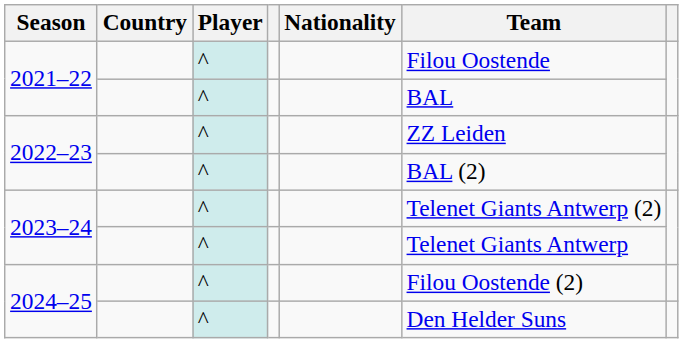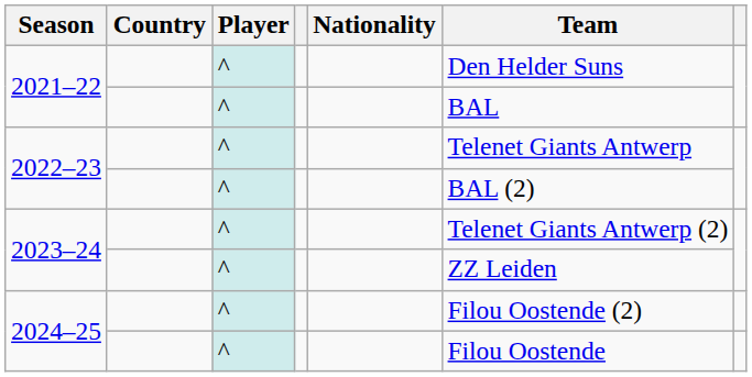row 2 | Team: Filou Oostende -> Den Helder Suns
row 4 | Team: ZZ Leiden -> Telenet Giants Antwerp
row 7 | Team: Telenet Giants Antwerp -> ZZ Leiden
row 9 | Team: Den Helder Suns -> Filou Oostende
